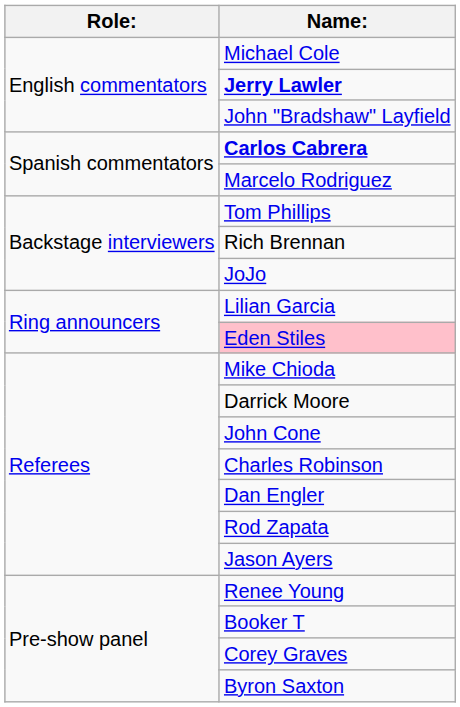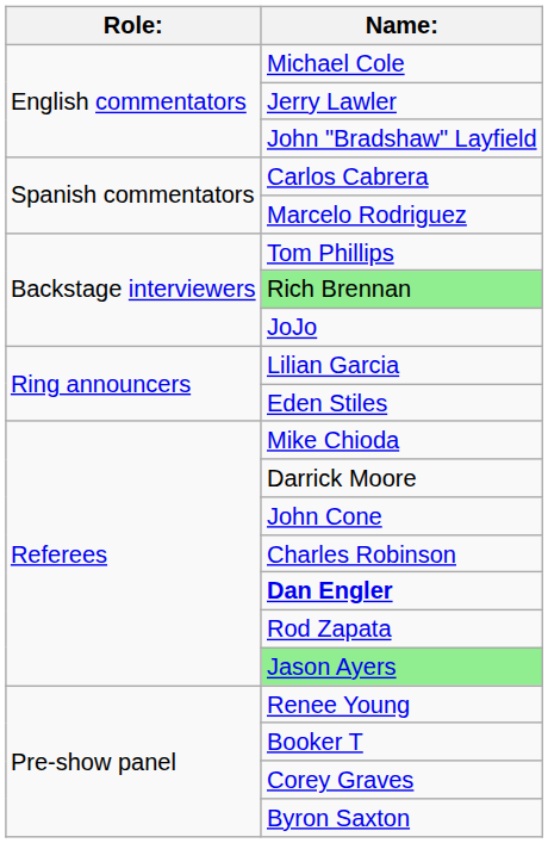Jerry Lawler | Name:: bold -> normal
Carlos Cabrera | Name:: bold -> normal
Rich Brennan | Name:: no background -> lightgreen background
Eden Stiles | Name:: pink background -> no background
Dan Engler | Name:: normal -> bold
Jason Ayers | Name:: no background -> lightgreen background
